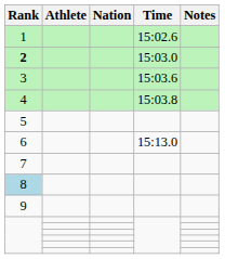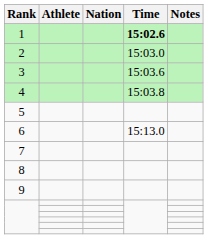1 | Time: normal -> bold
2 | Rank: bold -> normal
8 | Rank: lightblue background -> no background
